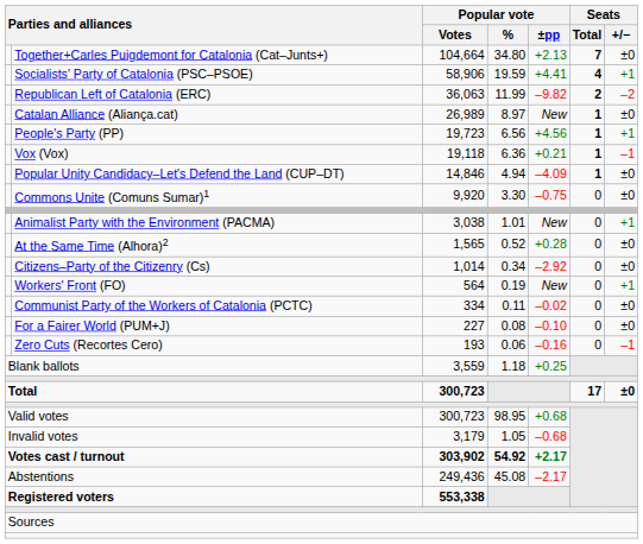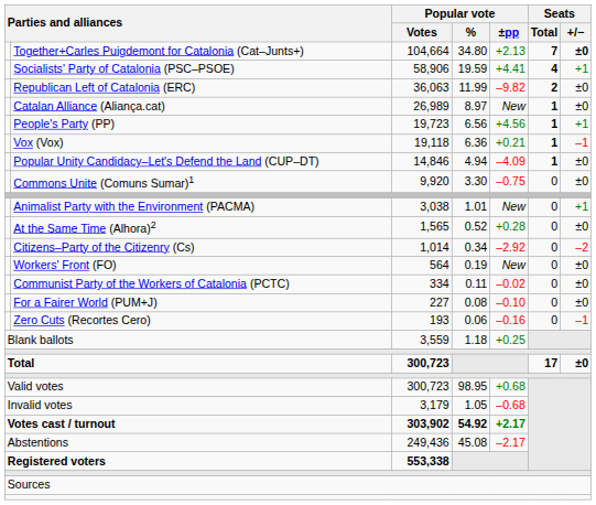Together+Carles Puigdemont for Catalonia (Cat–Junts+) | Seats / +/−: normal -> bold
Republican Left of Catalonia (ERC) | Seats / +/−: –2 -> ±0
Citizens–Party of the Citizenry (Cs) | Seats / +/−: ±0 -> –2
Workers' Front (FO) | Seats / +/−: +1 -> ±0
